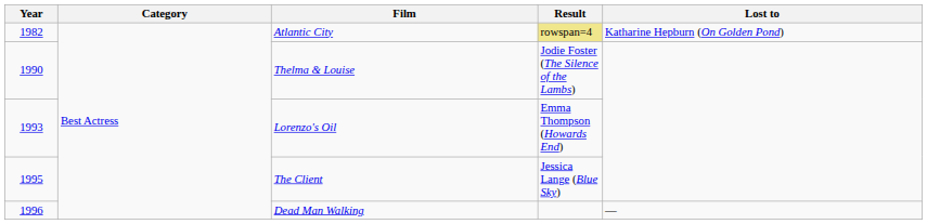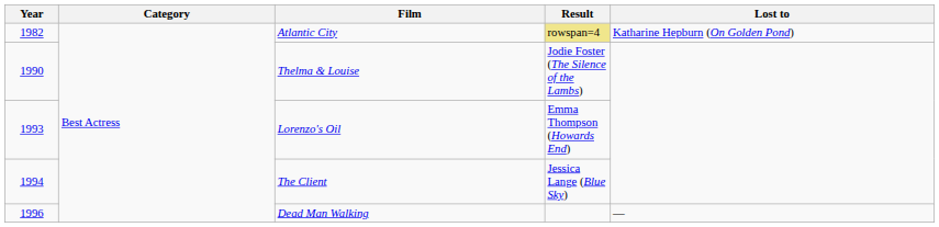The Client | Year: 1995 -> 1994
